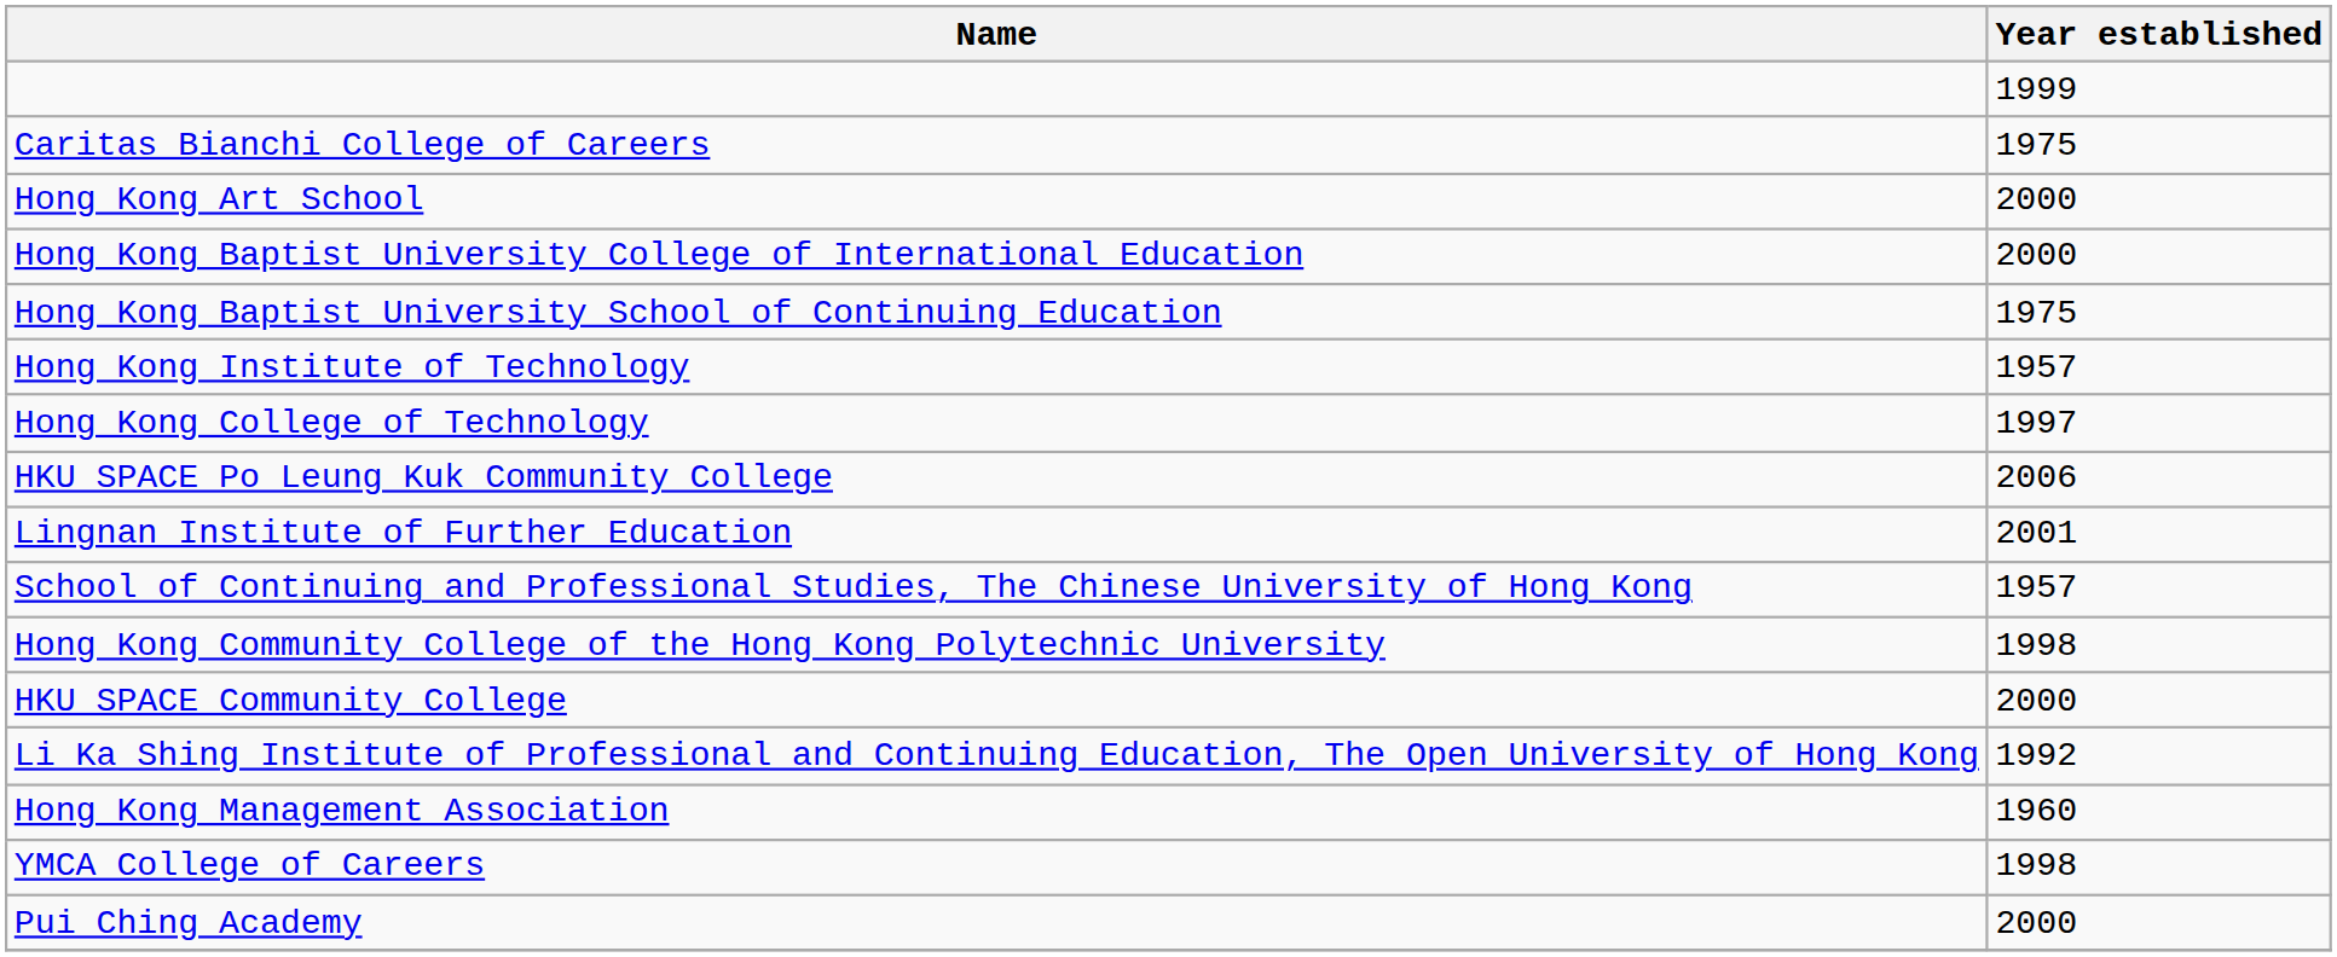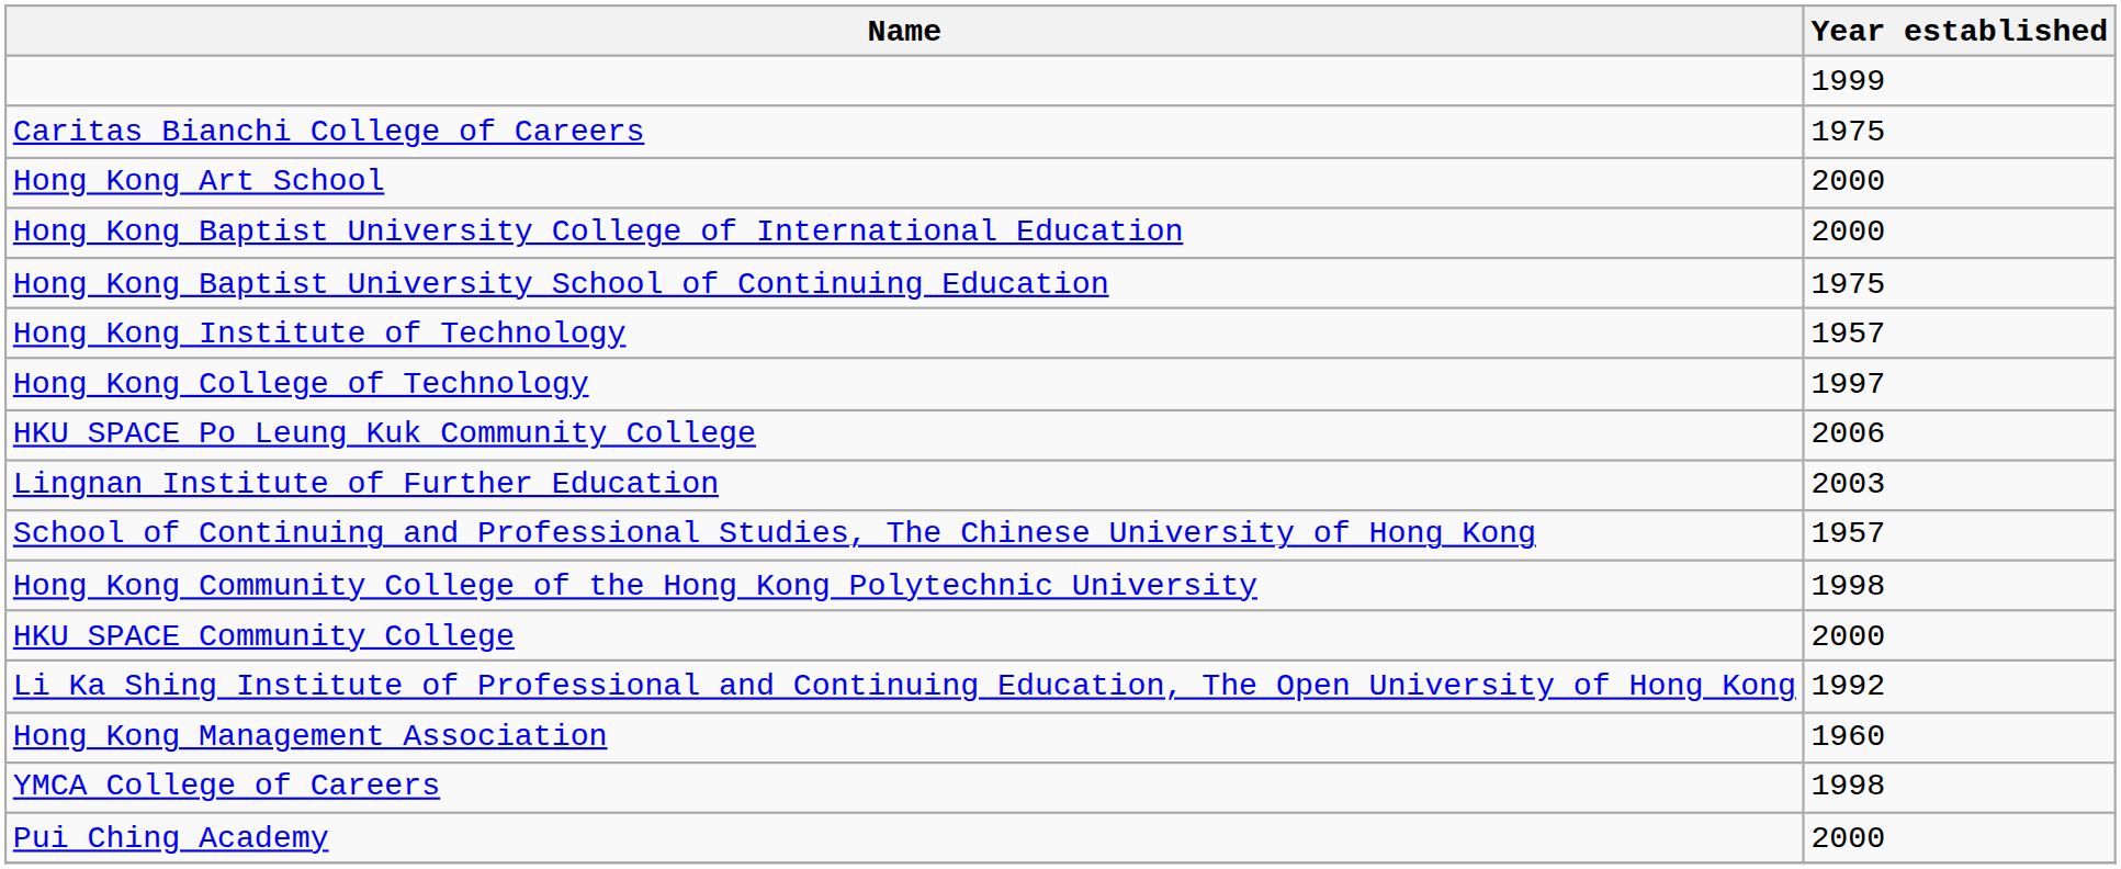row 10 | Year established: 2001 -> 2003
